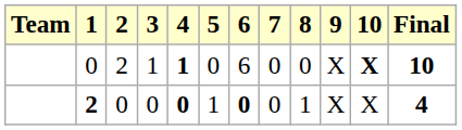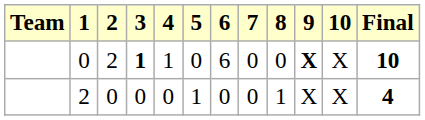row 2 | column 4: normal -> bold
row 2 | column 5: bold -> normal
row 2 | column 10: normal -> bold
row 2 | column 11: bold -> normal
row 3 | column 2: bold -> normal
row 3 | column 5: bold -> normal
row 3 | column 7: bold -> normal
